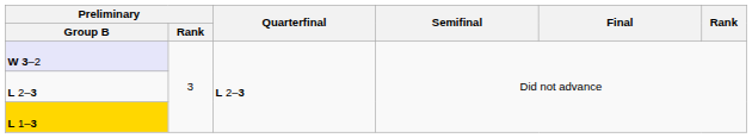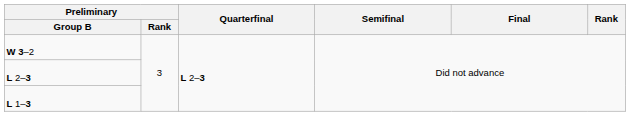W 3–2 | Preliminary / Group B: lavender background -> no background
L 1–3 | Preliminary / Group B: gold background -> no background
